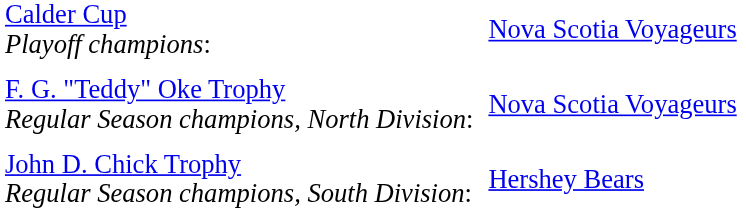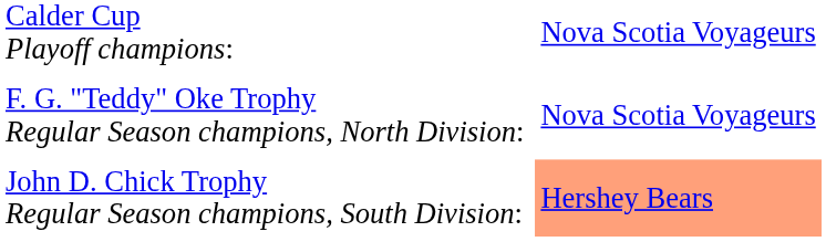row 3 | column 2: no background -> lightsalmon background
